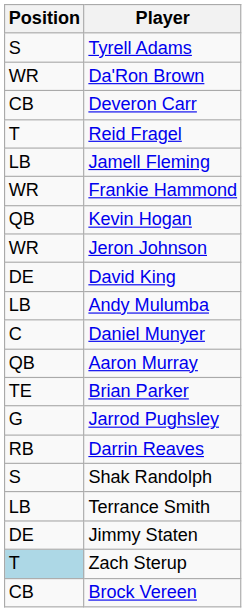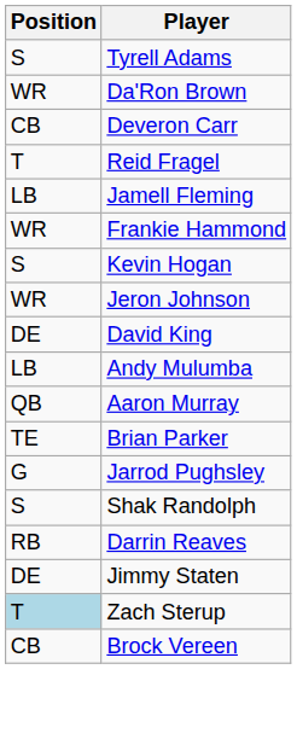Kevin Hogan | Position: QB -> S
- row: C | Daniel Munyer
rows swapped: Shak Randolph <-> Darrin Reaves
- row: LB | Terrance Smith
